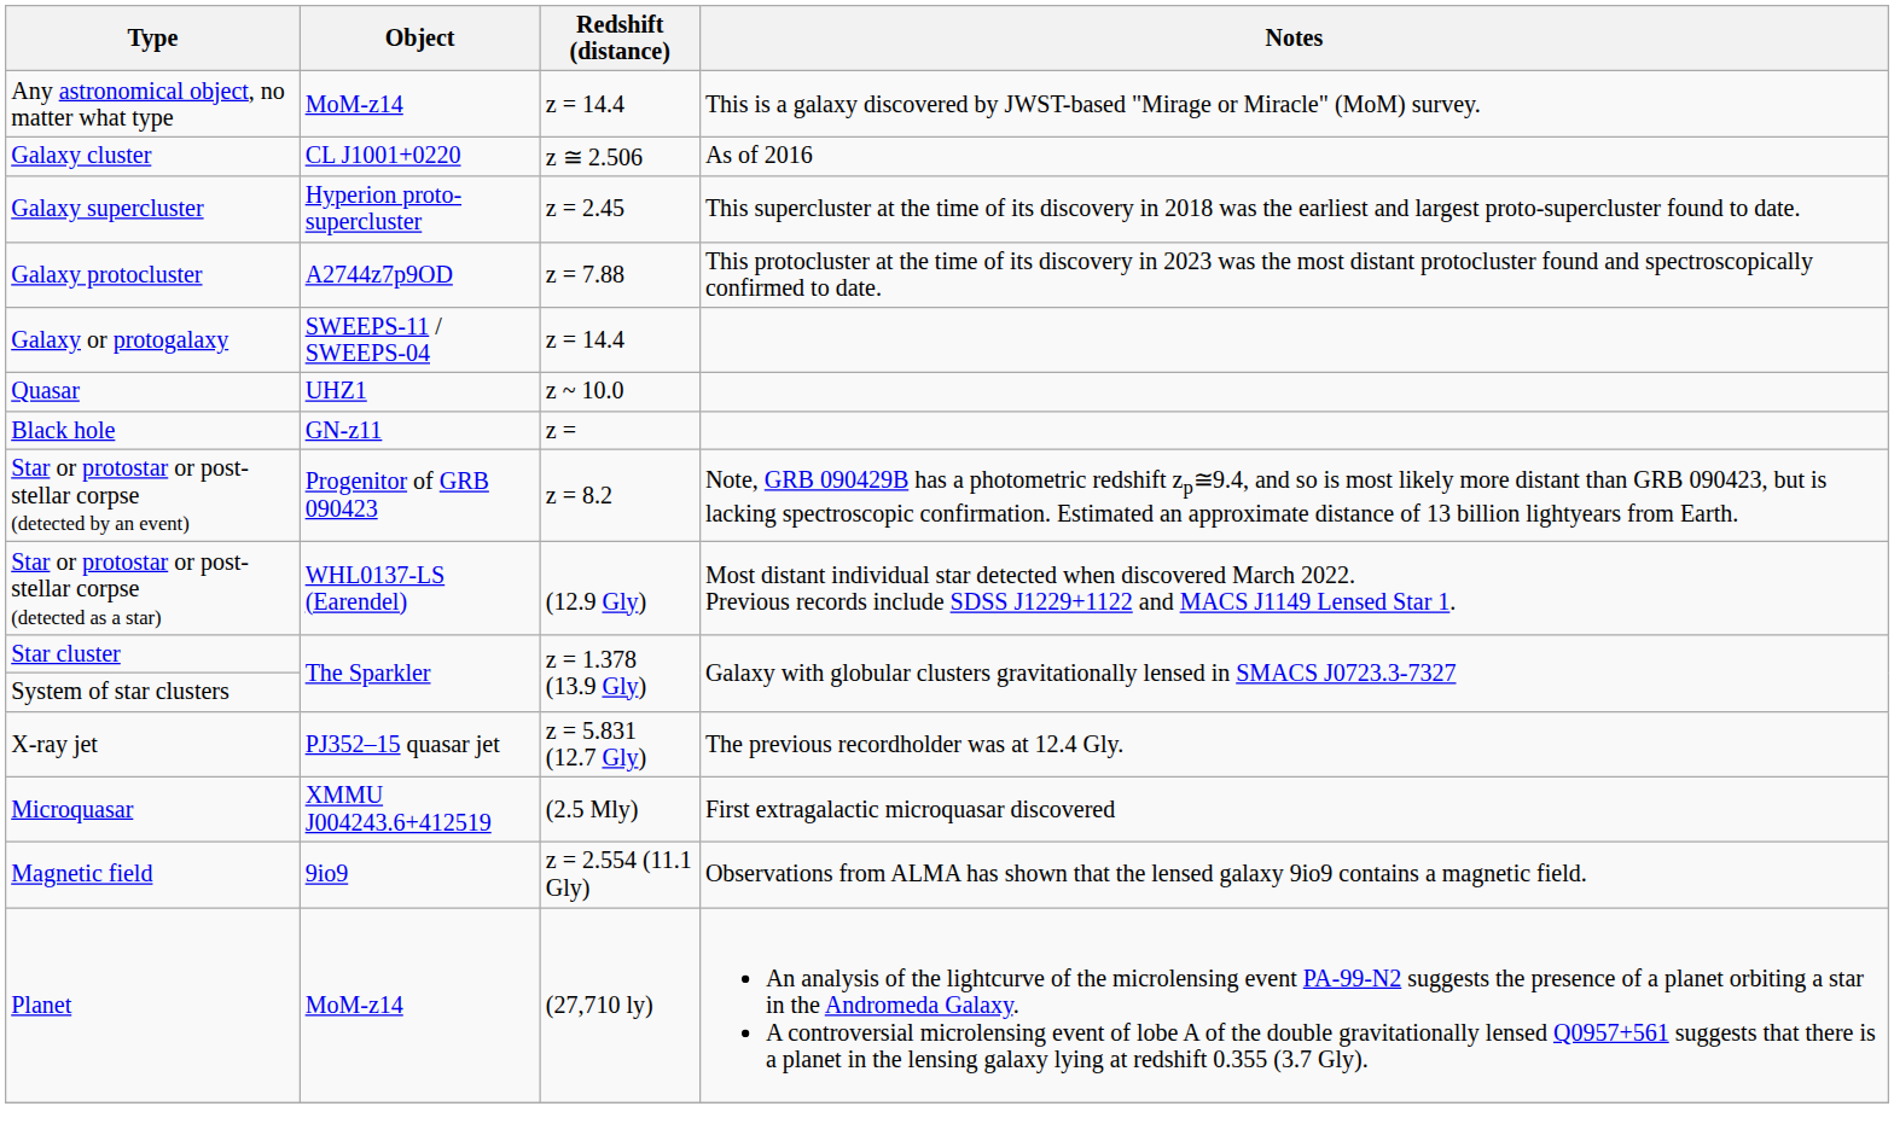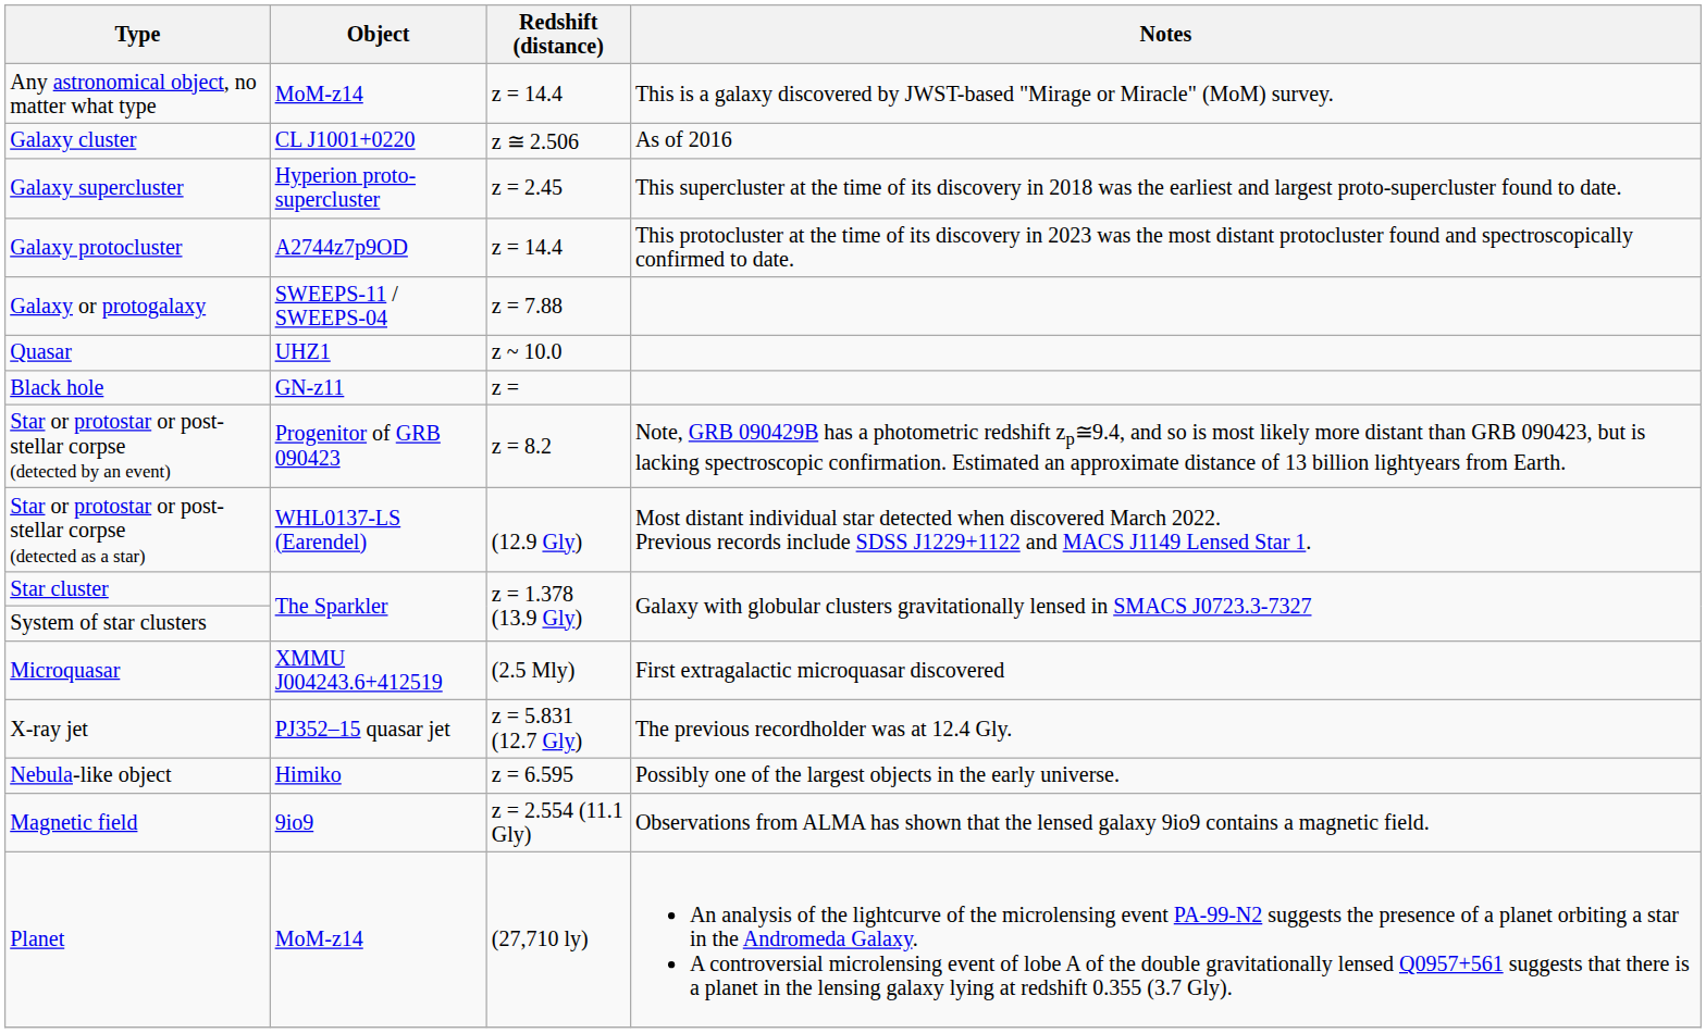Galaxy protocluster | Redshift (distance): z = 7.88 -> z = 14.4
Galaxy or protogalaxy | Redshift (distance): z = 14.4 -> z = 7.88
rows swapped: X-ray jet <-> Microquasar
+ row: Nebula-like object | Himiko | z = 6.595 | Possibly one of the largest objects in the early universe.
